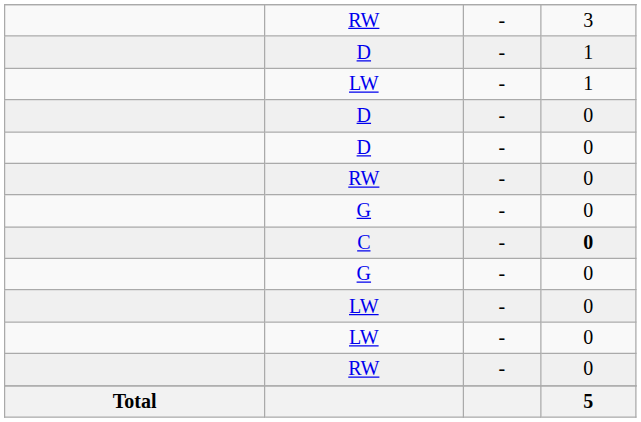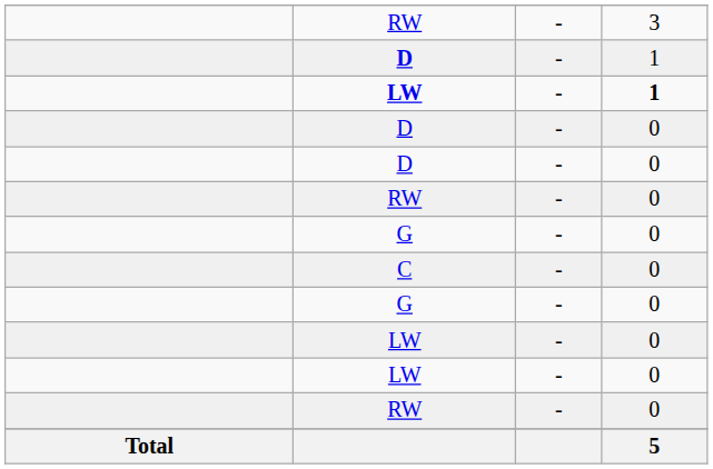D / 1 | column 2: normal -> bold
LW / 1 | column 2: normal -> bold
LW / 1 | column 4: normal -> bold
C | column 4: bold -> normal
